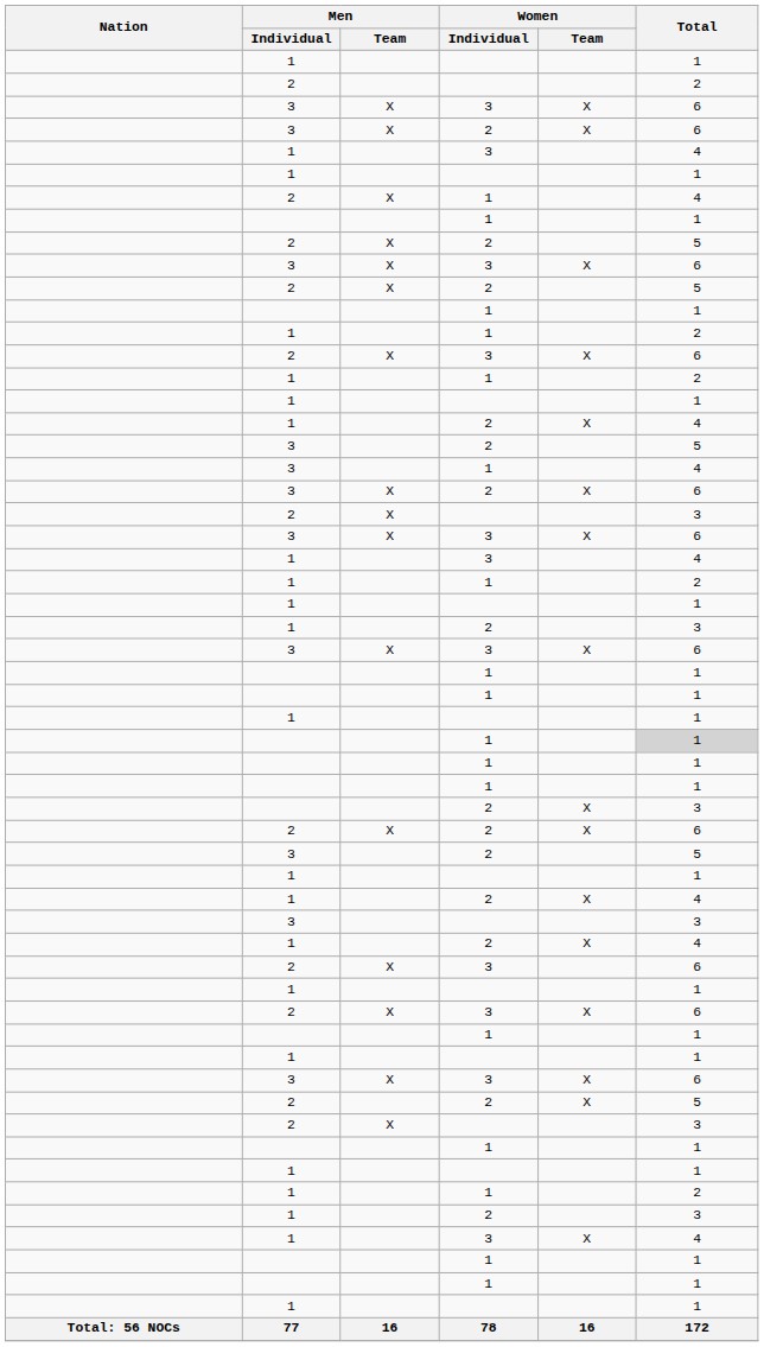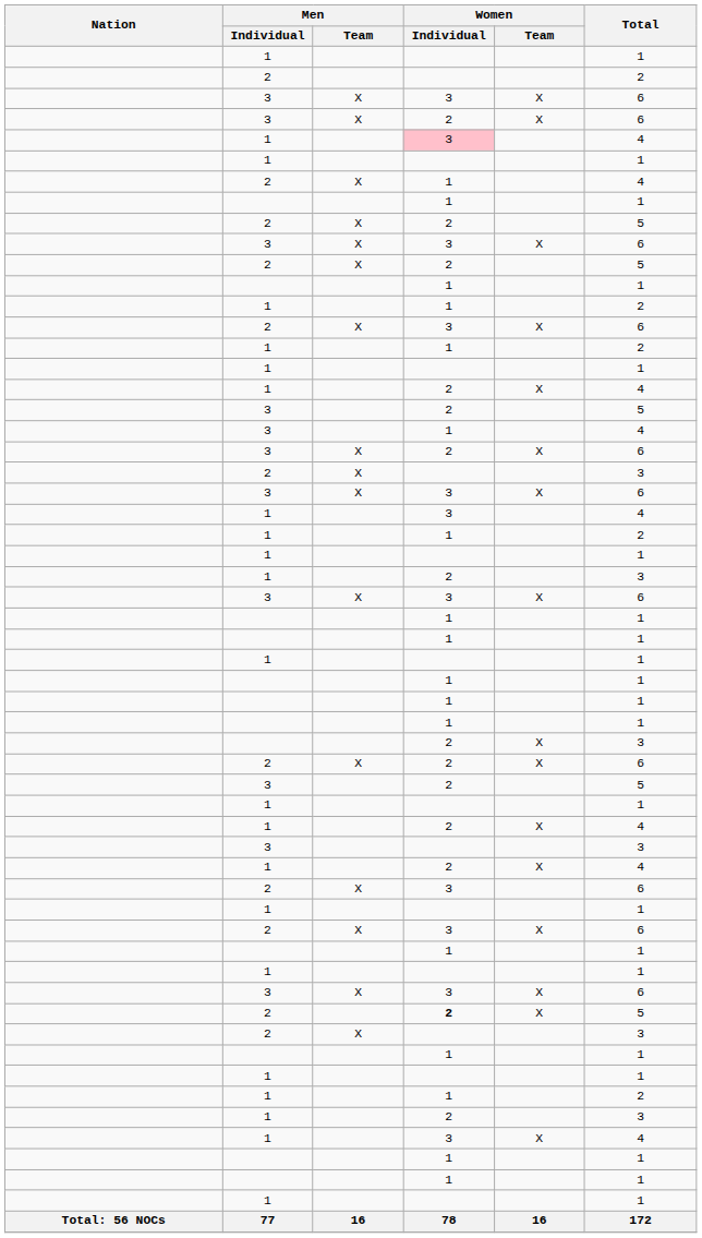row 7 | Women / Individual: no background -> pink background
row 33 | Total: lightgrey background -> no background
row 49 | Women / Individual: normal -> bold
